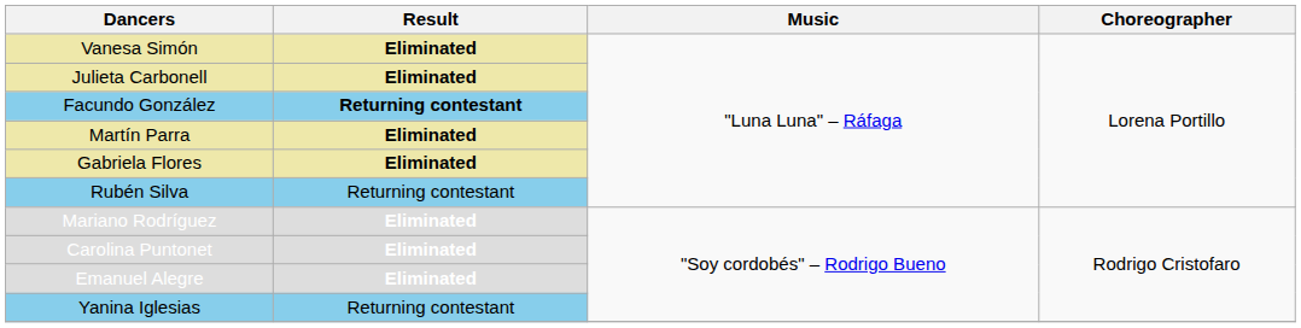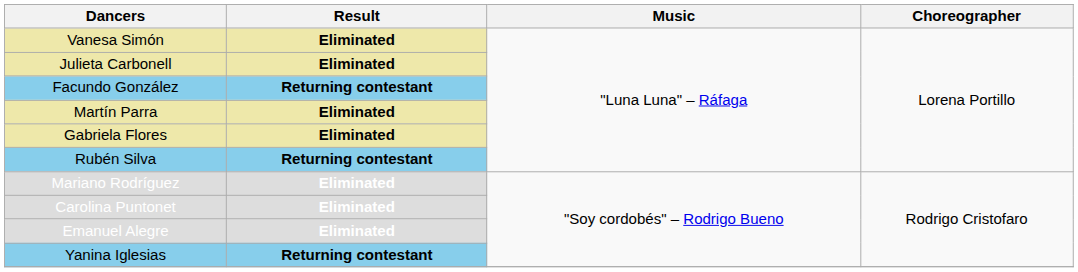Rubén Silva | Result: normal -> bold
Yanina Iglesias | Result: normal -> bold
